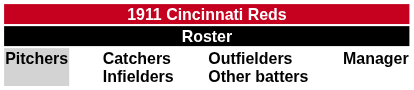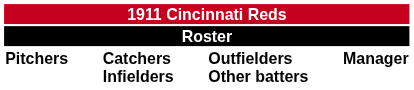Pitchers | column 1: lightgrey background -> no background
